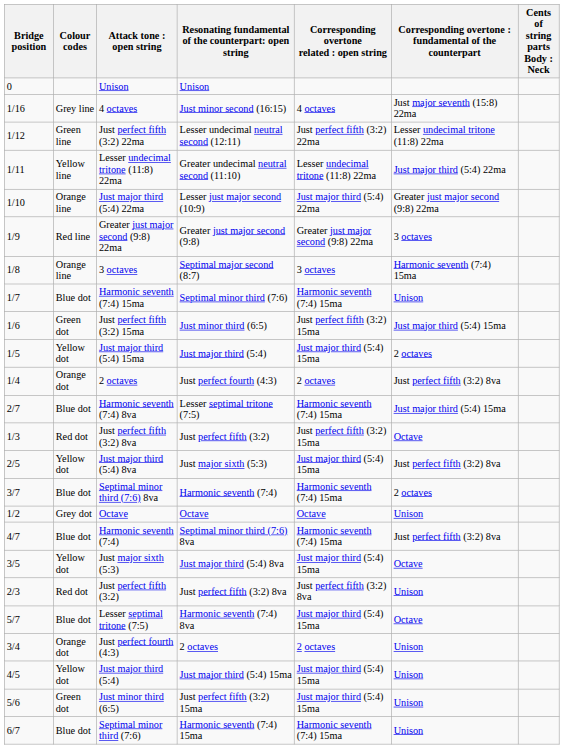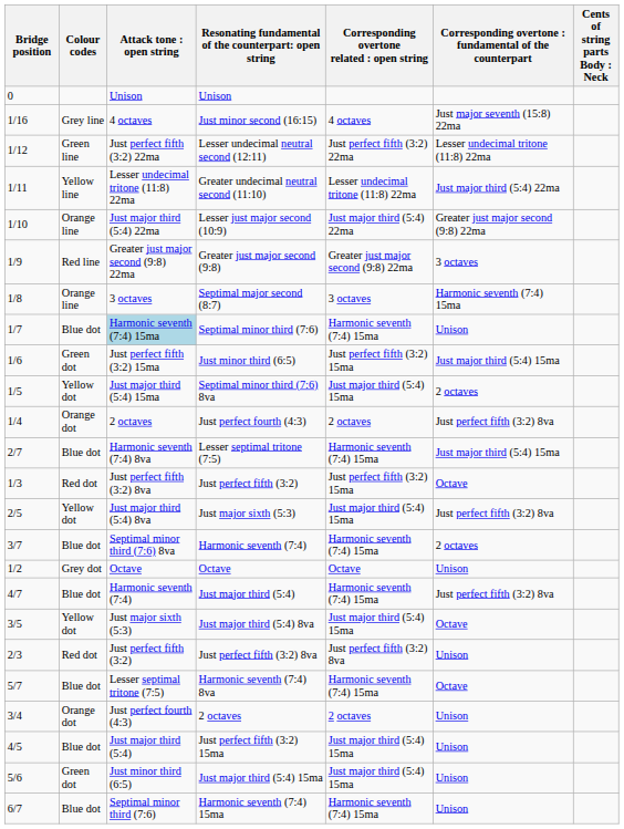row 9 | column 3: no background -> lightblue background
row 11 | column 4: Just major third (5:4) -> Septimal minor third (7:6) 8va
row 18 | column 4: Septimal minor third (7:6) 8va -> Just major third (5:4)
row 21 | column 5: Just major third (5:4) 15ma -> Harmonic seventh (7:4) 15ma
row 23 | Colour codes: Yellow dot -> Blue dot
row 23 | column 4: Just major third (5:4) 15ma -> Just perfect fifth (3:2) 15ma
row 24 | column 4: Just perfect fifth (3:2) 15ma -> Just major third (5:4) 15ma
